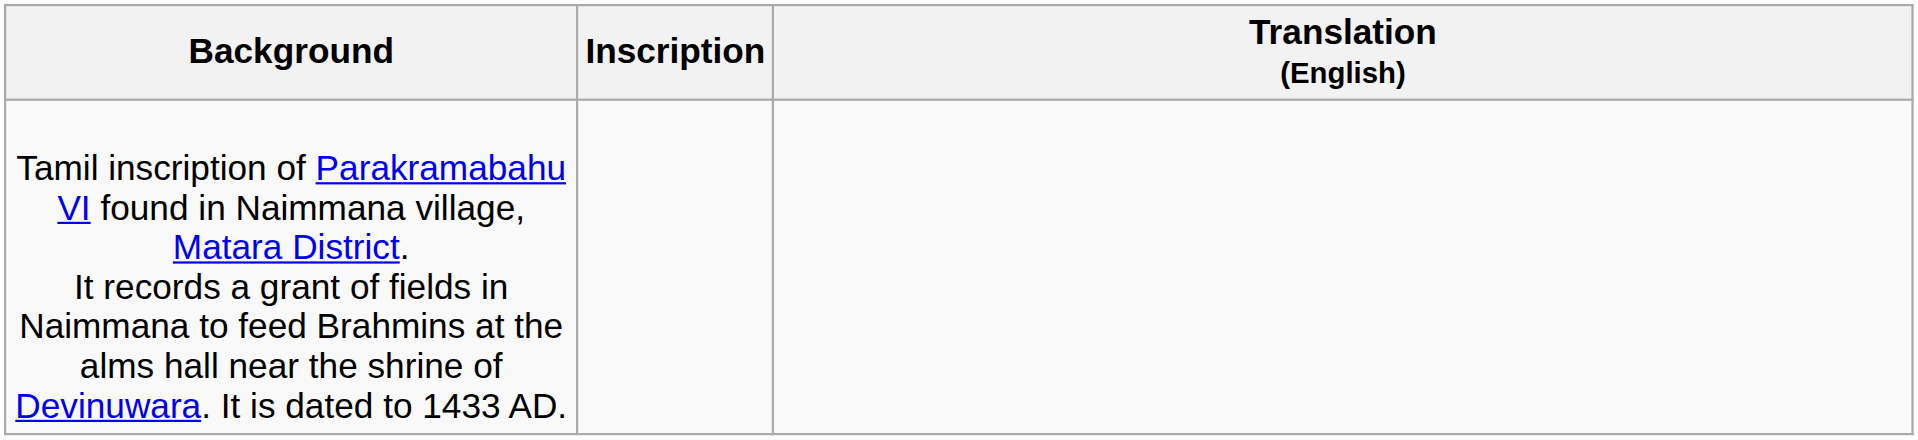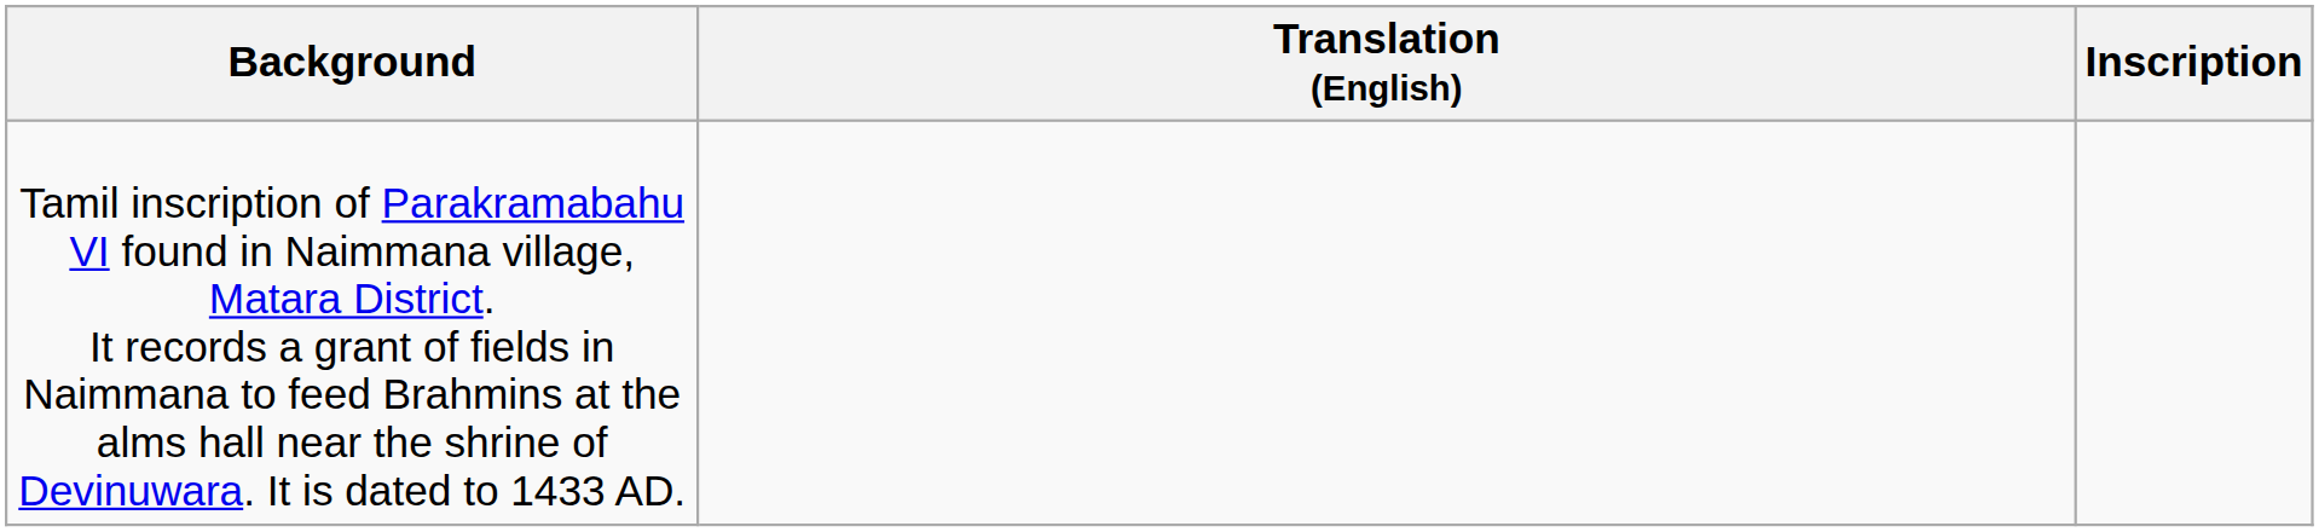columns swapped: Translation (English) <-> Inscription
